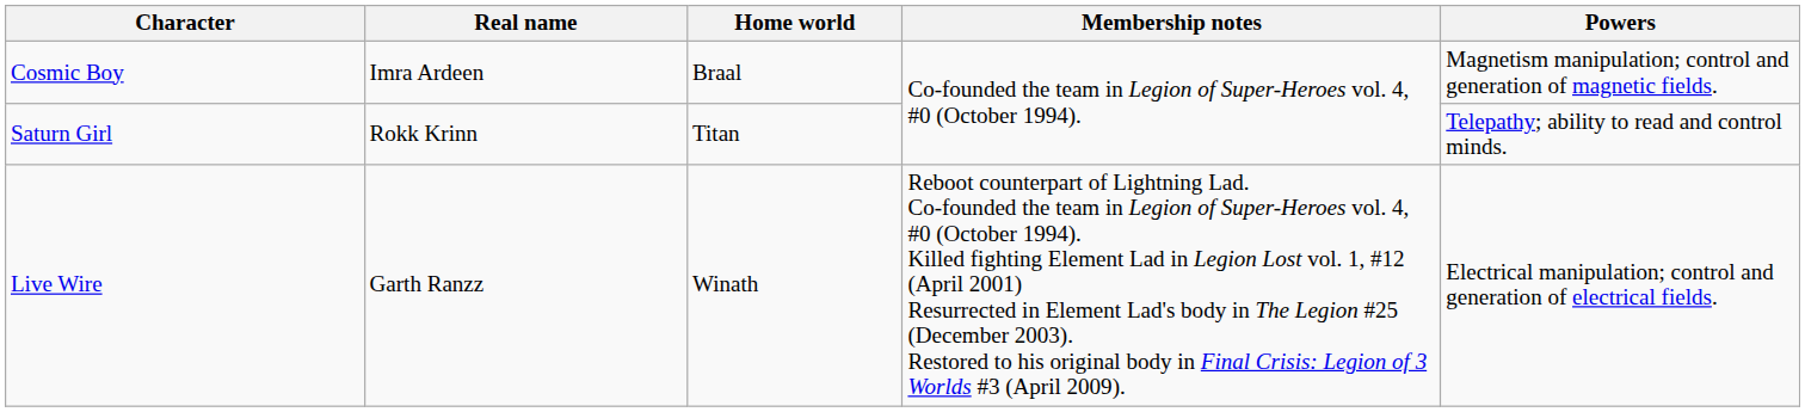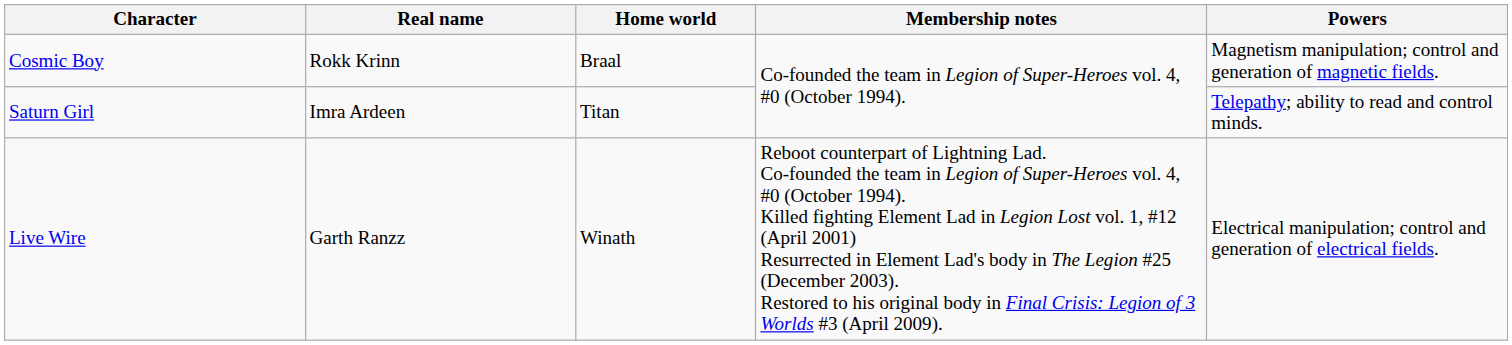Cosmic Boy | Real name: Imra Ardeen -> Rokk Krinn
Saturn Girl | Real name: Rokk Krinn -> Imra Ardeen
